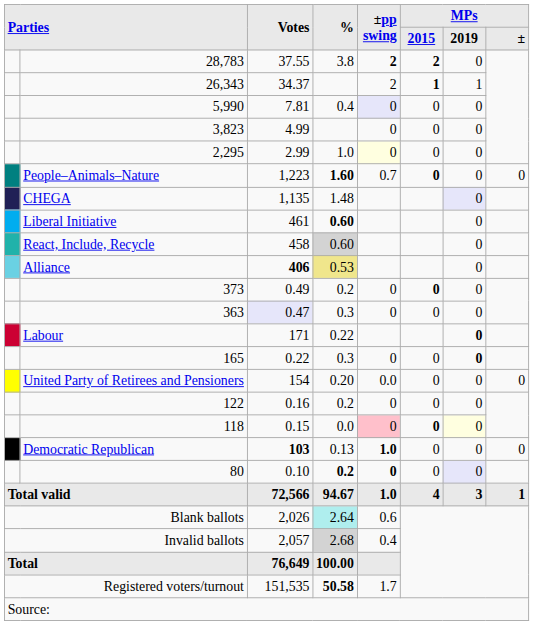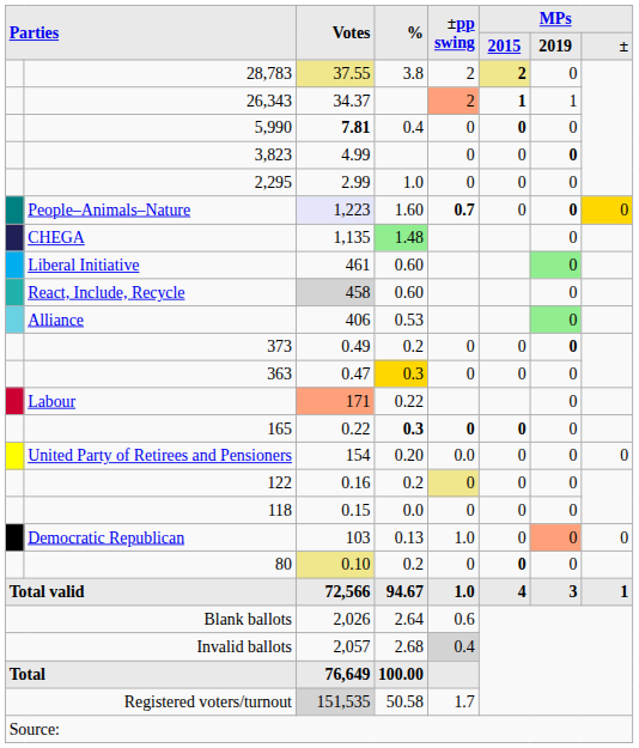28,783 | Votes: no background -> khaki background
28,783 | ±pp swing: bold -> normal
28,783 | MPs / 2015: no background -> khaki background
26,343 | ±pp swing: no background -> lightsalmon background
5,990 | Votes: normal -> bold
5,990 | ±pp swing: lavender background -> no background
5,990 | MPs / 2015: normal -> bold
3,823 | MPs / 2019: normal -> bold
2,295 | ±pp swing: lightyellow background -> no background
People–Animals–Nature | Votes: no background -> lavender background
People–Animals–Nature | %: bold -> normal
People–Animals–Nature | ±pp swing: normal -> bold
People–Animals–Nature | MPs / 2015: bold -> normal
People–Animals–Nature | MPs / 2019: normal -> bold
People–Animals–Nature | MPs / ±: no background -> gold background
CHEGA | %: no background -> lightgreen background
CHEGA | MPs / 2019: lavender background -> no background
Liberal Initiative | %: bold -> normal
Liberal Initiative | MPs / 2019: no background -> lightgreen background
React, Include, Recycle | Votes: no background -> lightgrey background
React, Include, Recycle | %: lightgrey background -> no background
Alliance | Votes: bold -> normal
Alliance | %: khaki background -> no background
Alliance | MPs / 2019: no background -> lightgreen background
373 | MPs / 2015: bold -> normal
373 | MPs / 2019: normal -> bold
363 | Votes: lavender background -> no background
363 | %: no background -> gold background
Labour | Votes: no background -> lightsalmon background
Labour | MPs / 2019: bold -> normal
165 | %: normal -> bold
165 | ±pp swing: normal -> bold
165 | MPs / 2015: normal -> bold
165 | MPs / 2019: bold -> normal
122 | ±pp swing: no background -> khaki background
118 | ±pp swing: pink background -> no background
118 | MPs / 2015: bold -> normal
118 | MPs / 2019: lightyellow background -> no background
Democratic Republican | Votes: bold -> normal
Democratic Republican | ±pp swing: bold -> normal
Democratic Republican | MPs / 2019: no background -> lightsalmon background
80 | Votes: no background -> khaki background
80 | %: bold -> normal
80 | ±pp swing: bold -> normal
80 | MPs / 2015: normal -> bold
80 | MPs / 2019: lavender background -> no background
Blank ballots | %: paleturquoise background -> no background
Invalid ballots | %: lightgrey background -> no background
Invalid ballots | ±pp swing: no background -> lightgrey background
Registered voters/turnout | Votes: no background -> lightgrey background
Registered voters/turnout | %: bold -> normal
